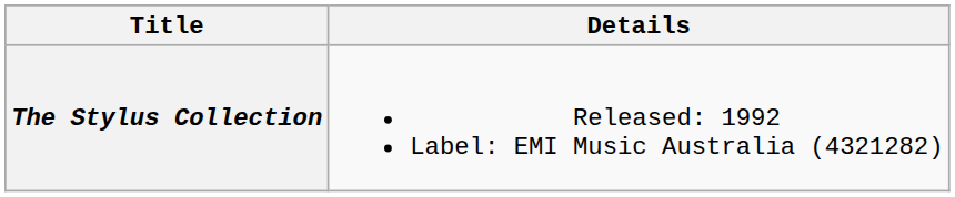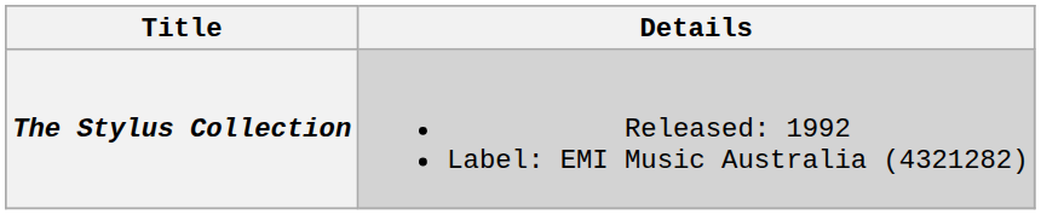The Stylus Collection | Details: no background -> lightgrey background
